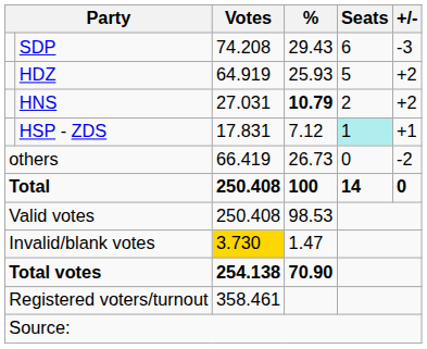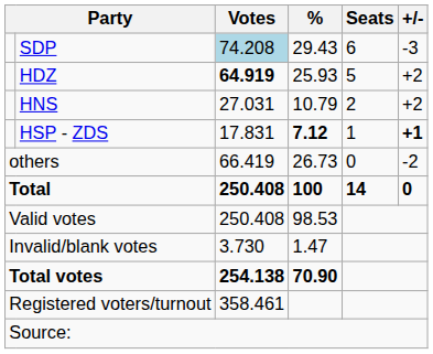SDP | Votes: no background -> lightblue background
HDZ | Votes: normal -> bold
HNS | %: bold -> normal
HSP - ZDS | %: normal -> bold
HSP - ZDS | Seats: paleturquoise background -> no background
HSP - ZDS | +/-: normal -> bold
Invalid/blank votes | Votes: gold background -> no background
